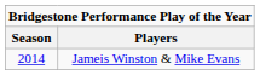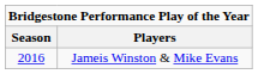Jameis Winston & Mike Evans | Season: 2014 -> 2016
